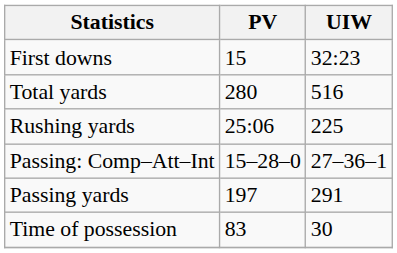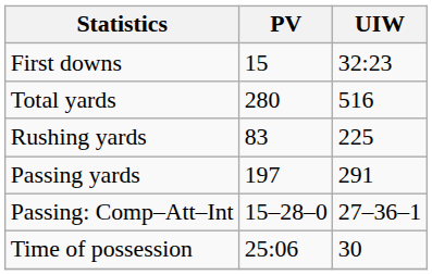Rushing yards | PV: 25:06 -> 83
rows swapped: Passing yards <-> Passing: Comp–Att–Int
Time of possession | PV: 83 -> 25:06
